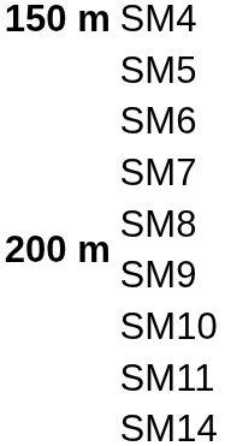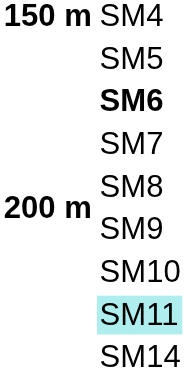SM6 | column 2: normal -> bold
SM11 | column 2: no background -> paleturquoise background
